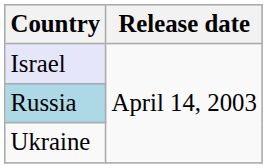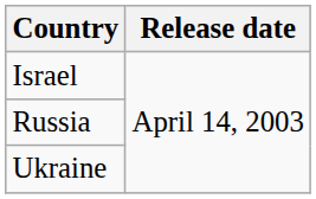Israel | Country: lavender background -> no background
Russia | Country: lightblue background -> no background
